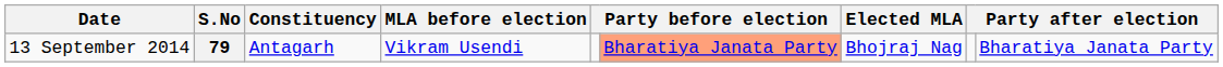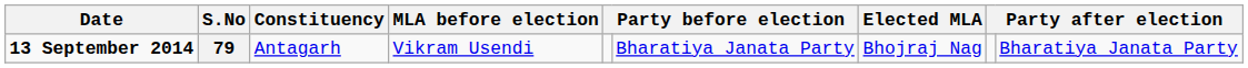79 | Date: normal -> bold
79 | column 6: lightsalmon background -> no background
